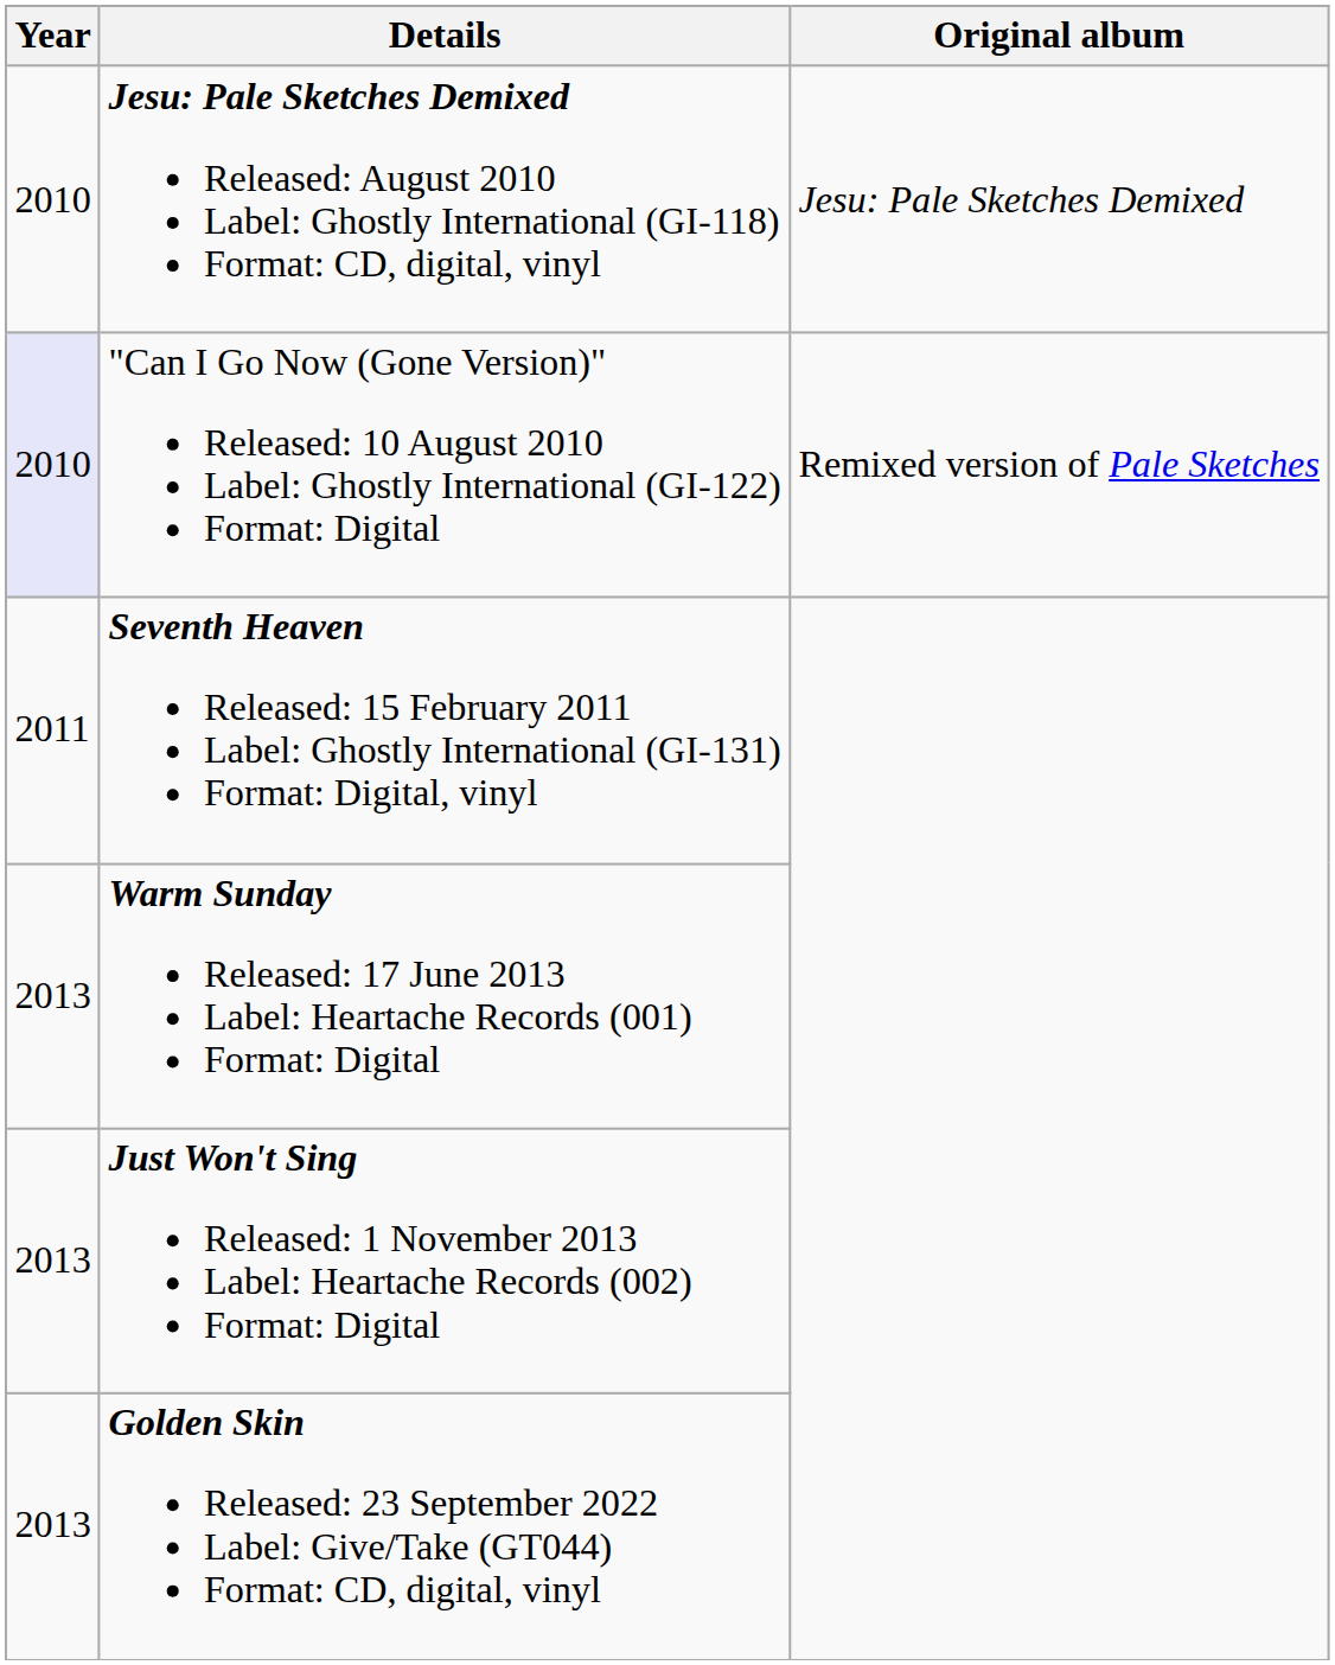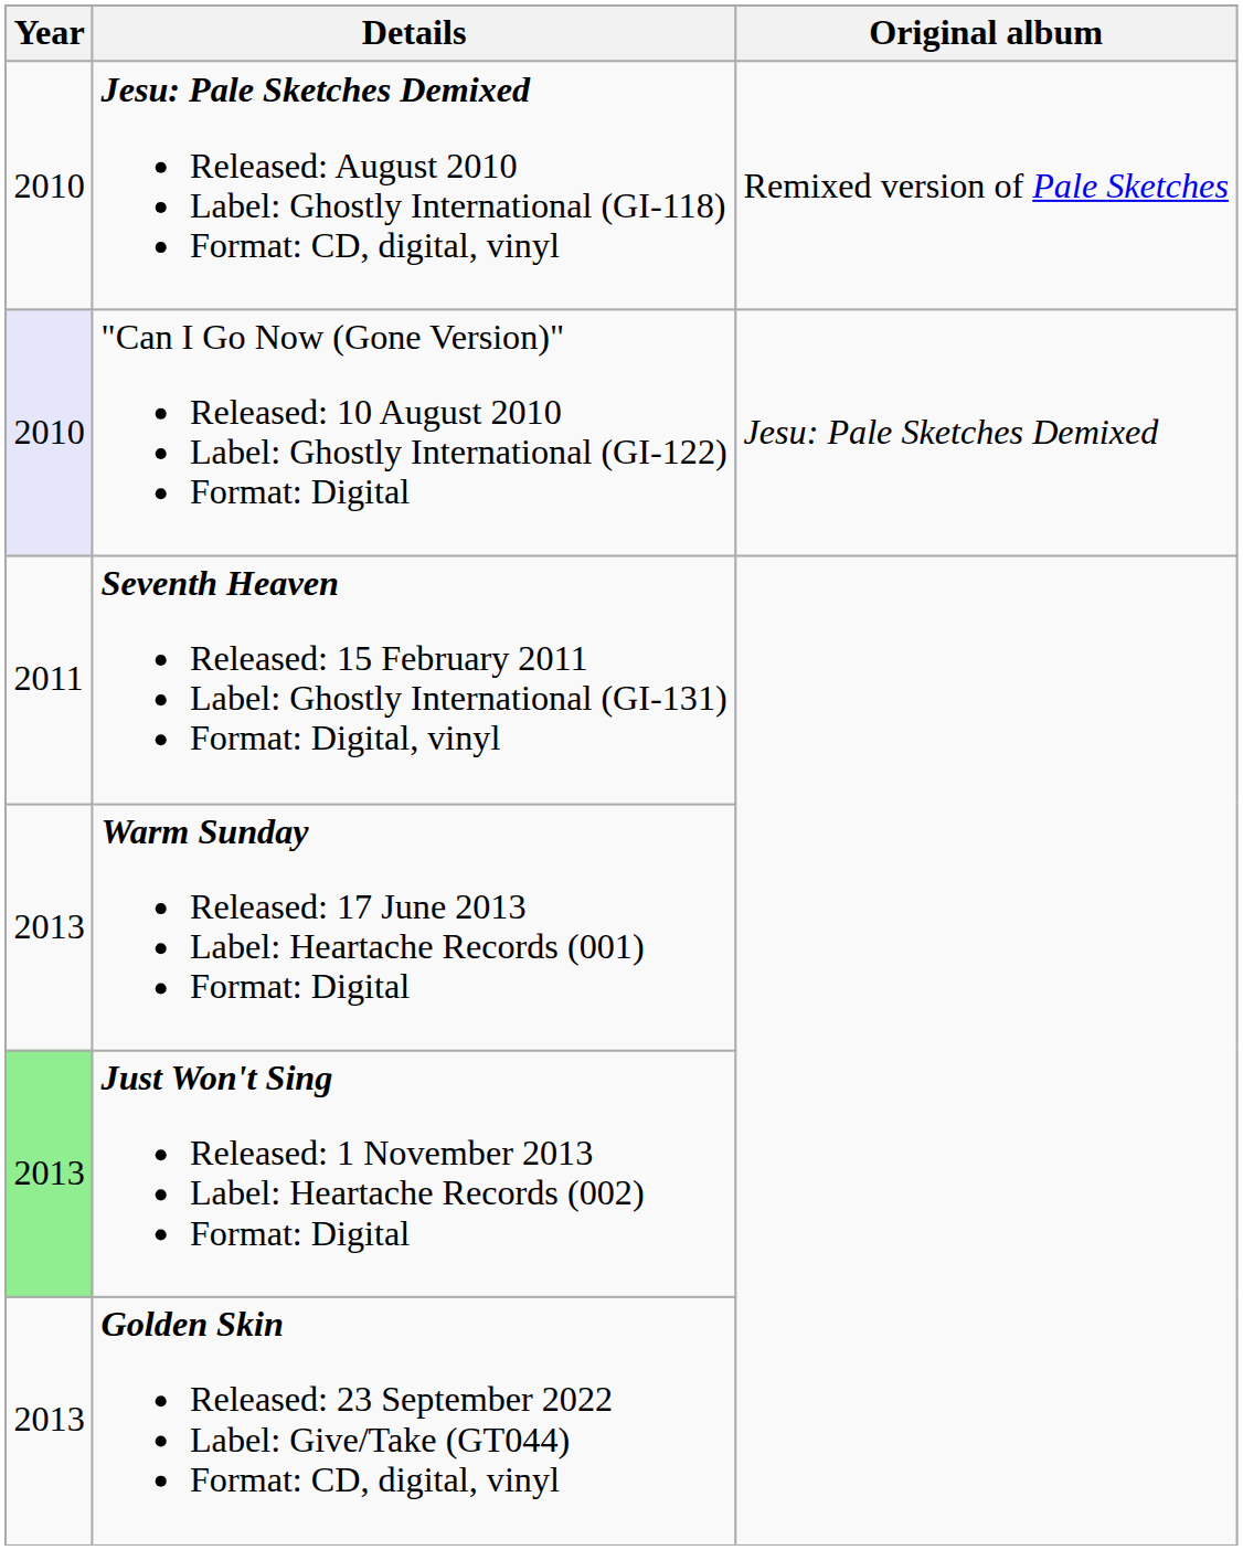row 2 | Original album: Jesu: Pale Sketches Demixed -> Remixed version of Pale Sketches
row 3 | Original album: Remixed version of Pale Sketches -> Jesu: Pale Sketches Demixed
row 6 | Year: no background -> lightgreen background
